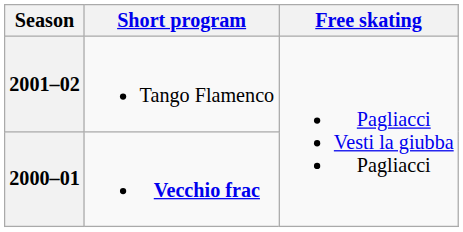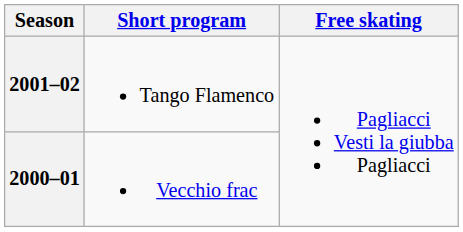2000–01 | Short program: bold -> normal
